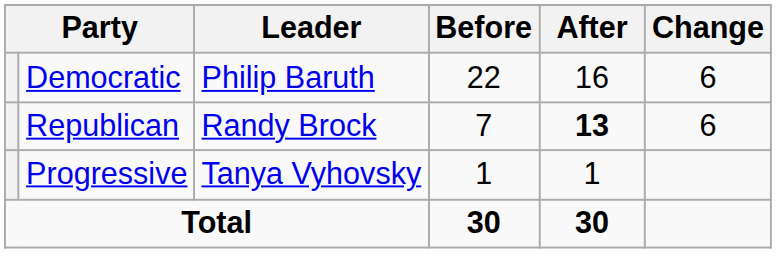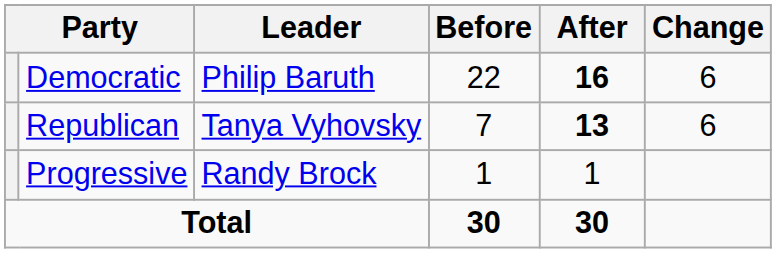Democratic | After: normal -> bold
Republican | Leader: Randy Brock -> Tanya Vyhovsky
Progressive | Leader: Tanya Vyhovsky -> Randy Brock
